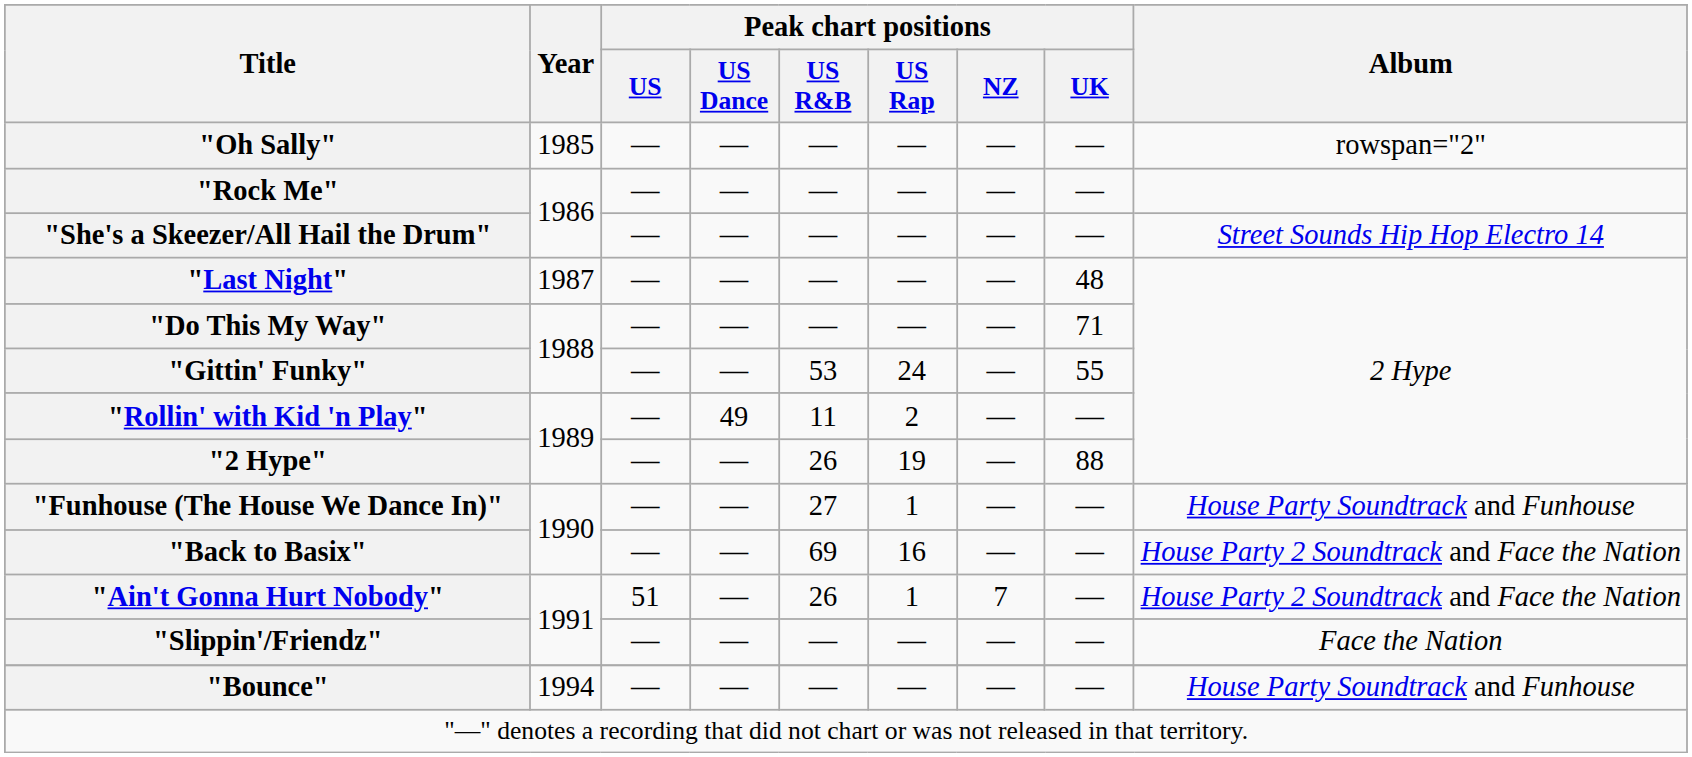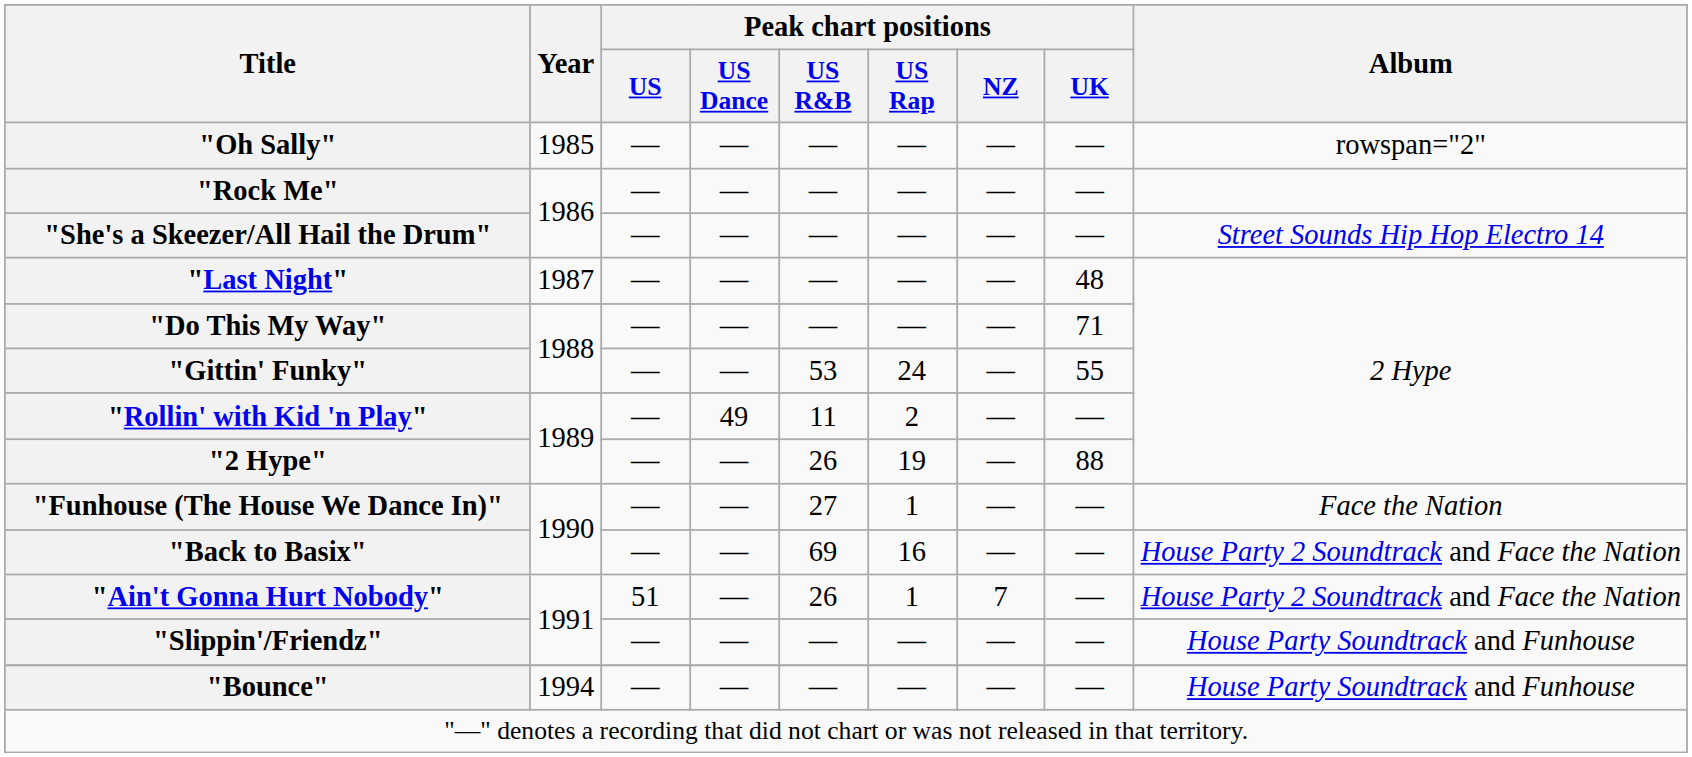"Funhouse (The House We Dance In)" | Album: House Party Soundtrack and Funhouse -> Face the Nation
"Slippin'/Friendz" | Album: Face the Nation -> House Party Soundtrack and Funhouse
